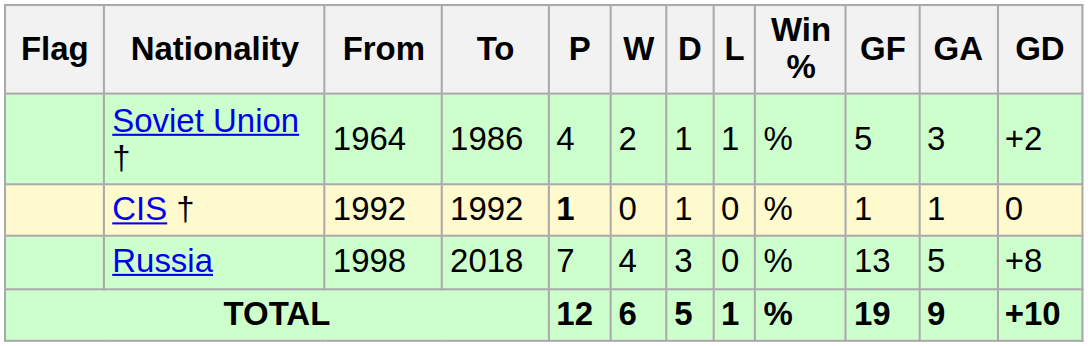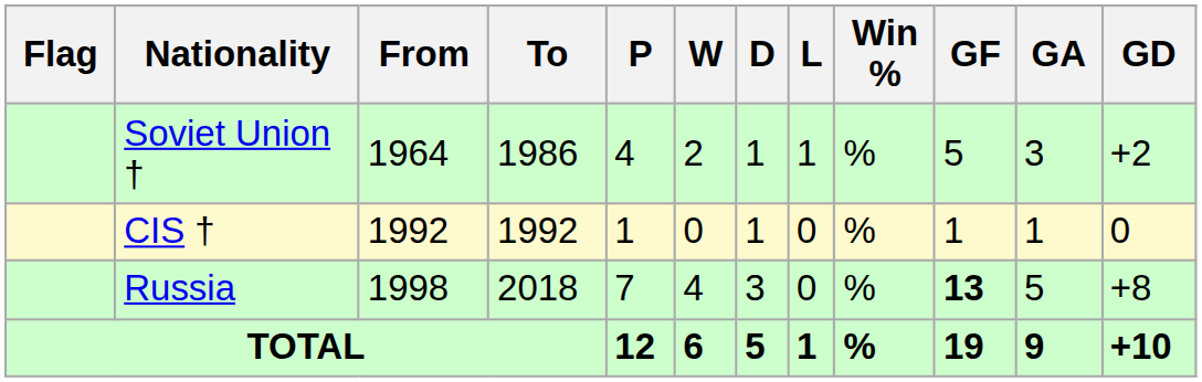CIS † | P: bold -> normal
Russia | GF: normal -> bold
